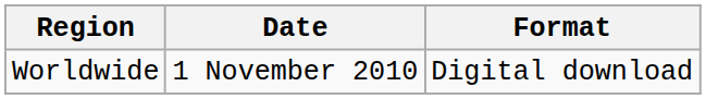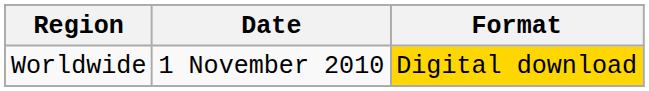Worldwide | Format: no background -> gold background
